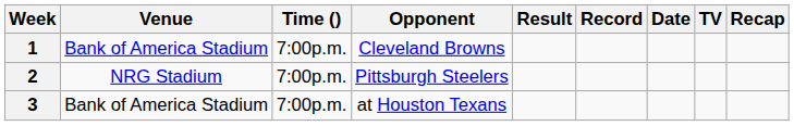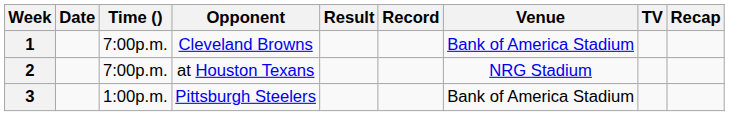columns swapped: Date <-> Venue
2 | Opponent: Pittsburgh Steelers -> at Houston Texans
3 | Time (): 7:00p.m. -> 1:00p.m.
3 | Opponent: at Houston Texans -> Pittsburgh Steelers
